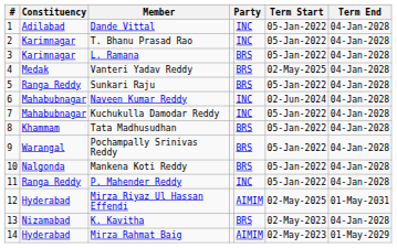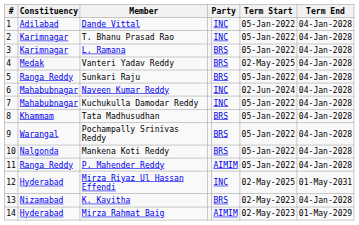P. Mahender Reddy | column 5: INC -> AIMIM
Mirza Riyaz Ul Hassan Effendi | column 5: AIMIM -> INC
